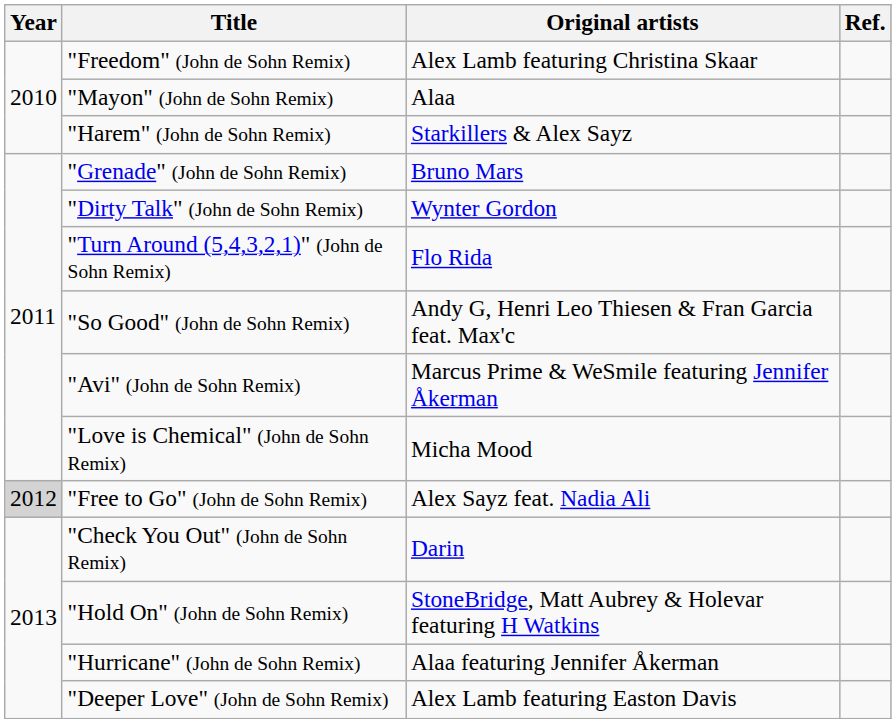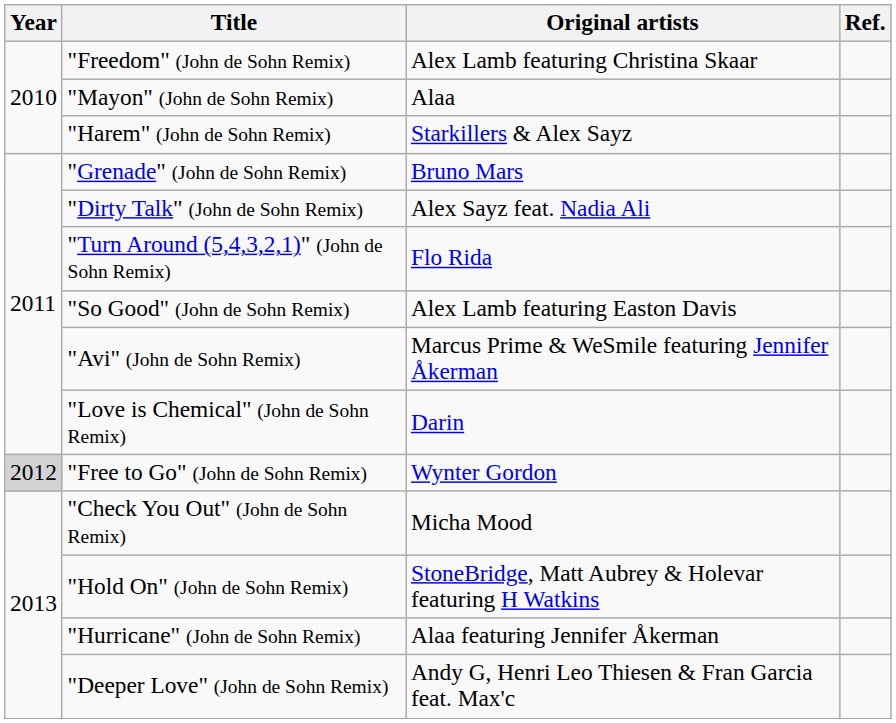"Dirty Talk" (John de Sohn Remix) | Original artists: Wynter Gordon -> Alex Sayz feat. Nadia Ali
"So Good" (John de Sohn Remix) | Original artists: Andy G, Henri Leo Thiesen & Fran Garcia feat. Max'c -> Alex Lamb featuring Easton Davis
"Love is Chemical" (John de Sohn Remix) | Original artists: Micha Mood -> Darin
"Free to Go" (John de Sohn Remix) | Original artists: Alex Sayz feat. Nadia Ali -> Wynter Gordon
"Check You Out" (John de Sohn Remix) | Original artists: Darin -> Micha Mood
"Deeper Love" (John de Sohn Remix) | Original artists: Alex Lamb featuring Easton Davis -> Andy G, Henri Leo Thiesen & Fran Garcia feat. Max'c
